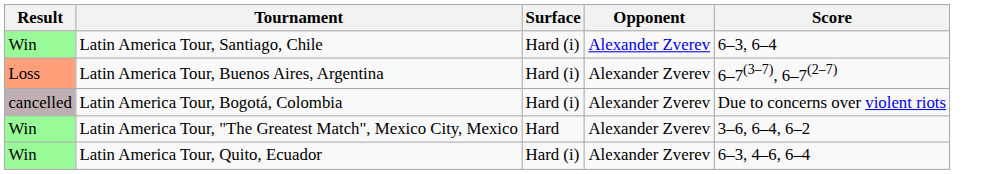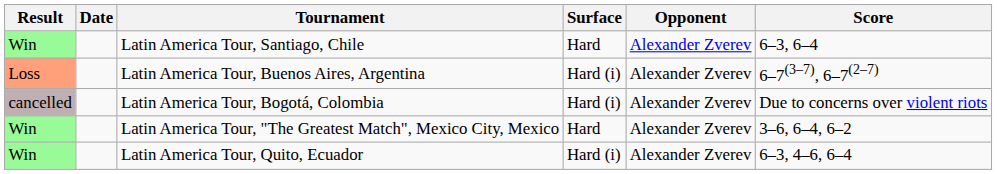+ column: Date
Latin America Tour, Santiago, Chile | Surface: Hard (i) -> Hard
